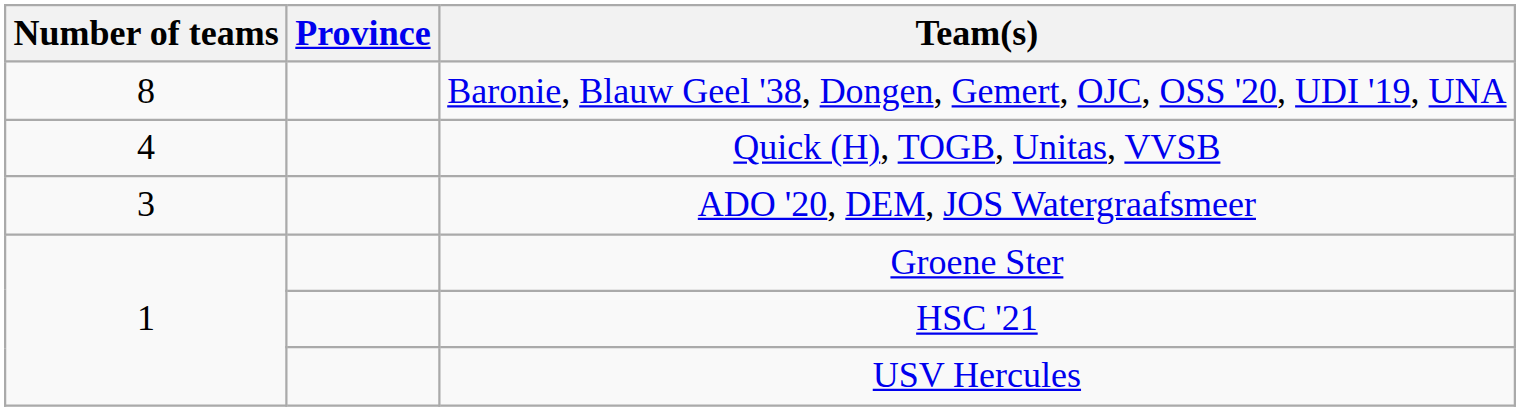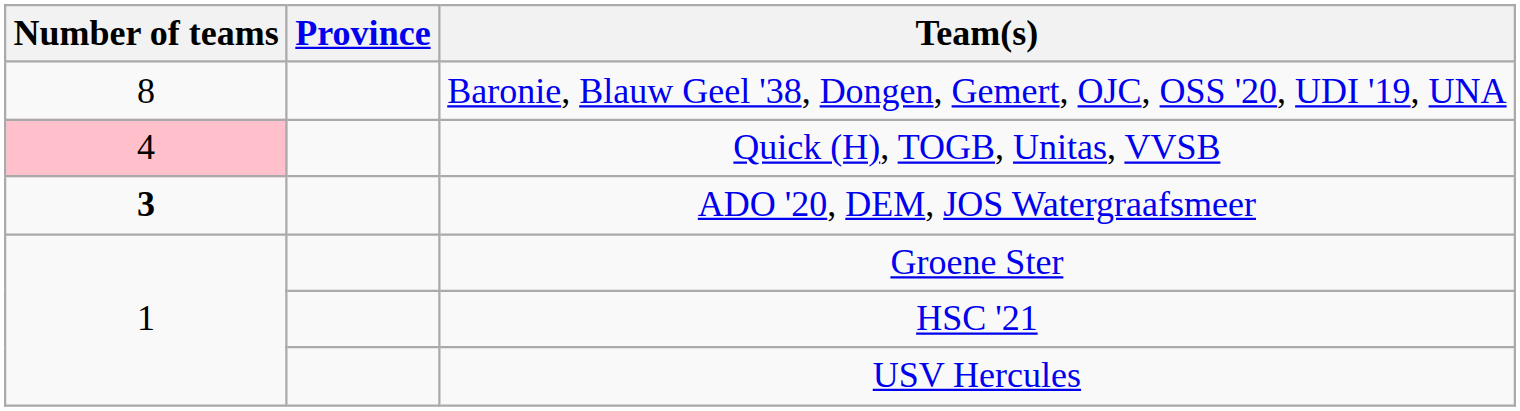Quick (H), TOGB, Unitas, VVSB | Number of teams: no background -> pink background
ADO '20, DEM, JOS Watergraafsmeer | Number of teams: normal -> bold
